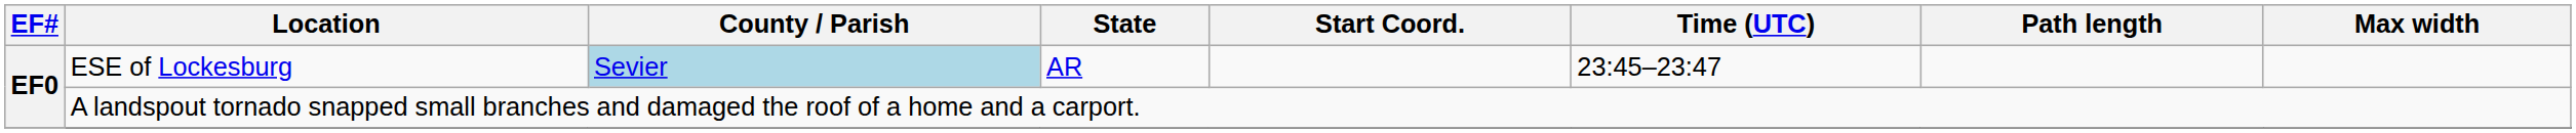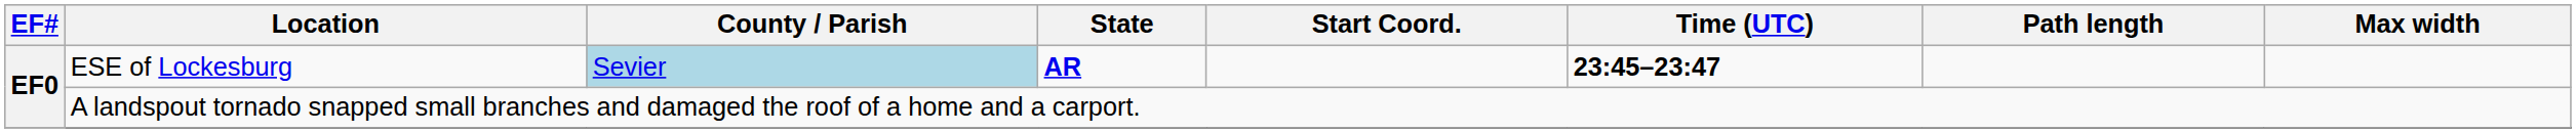ESE of Lockesburg | State: normal -> bold
ESE of Lockesburg | Time (UTC): normal -> bold
